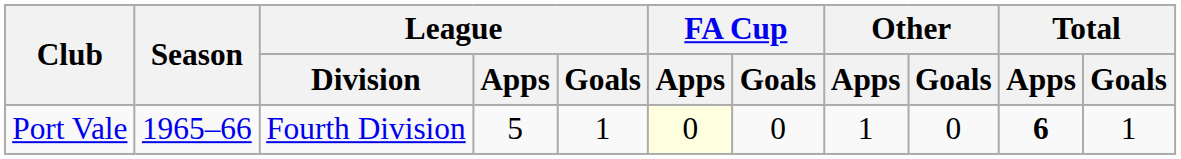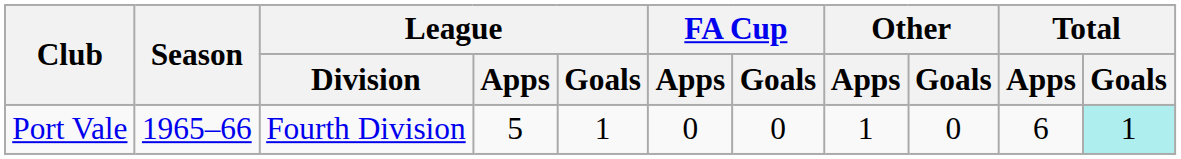Port Vale | FA Cup / Apps: lightyellow background -> no background
Port Vale | Total / Apps: bold -> normal
Port Vale | Total / Goals: no background -> paleturquoise background
